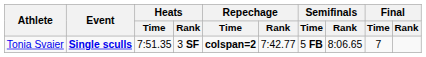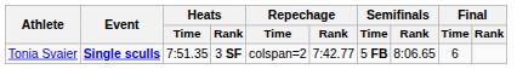Tonia Svaier | Repechage / Time: bold -> normal
Tonia Svaier | Final / Time: 7 -> 6
